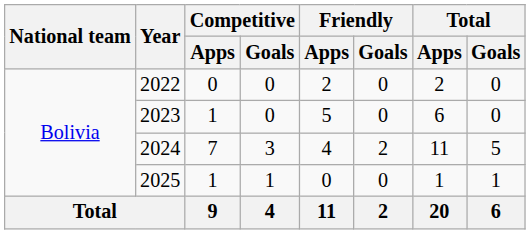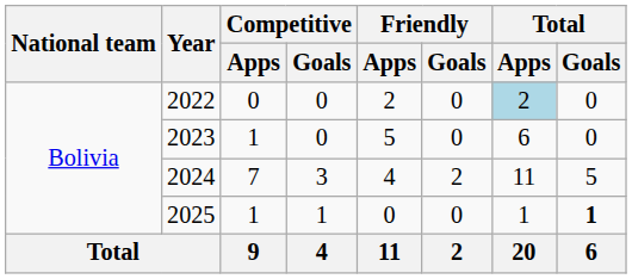2022 | Total / Apps: no background -> lightblue background
2025 | Total / Goals: normal -> bold
